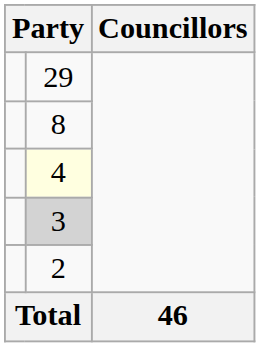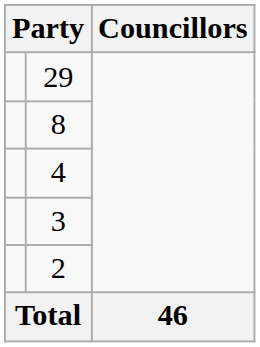4 | column 2: lightyellow background -> no background
3 | column 2: lightgrey background -> no background
